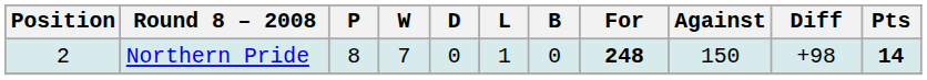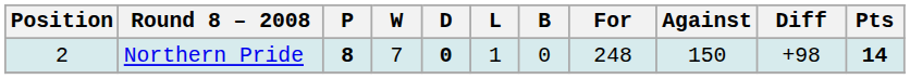Northern Pride | P: normal -> bold
Northern Pride | D: normal -> bold
Northern Pride | For: bold -> normal
